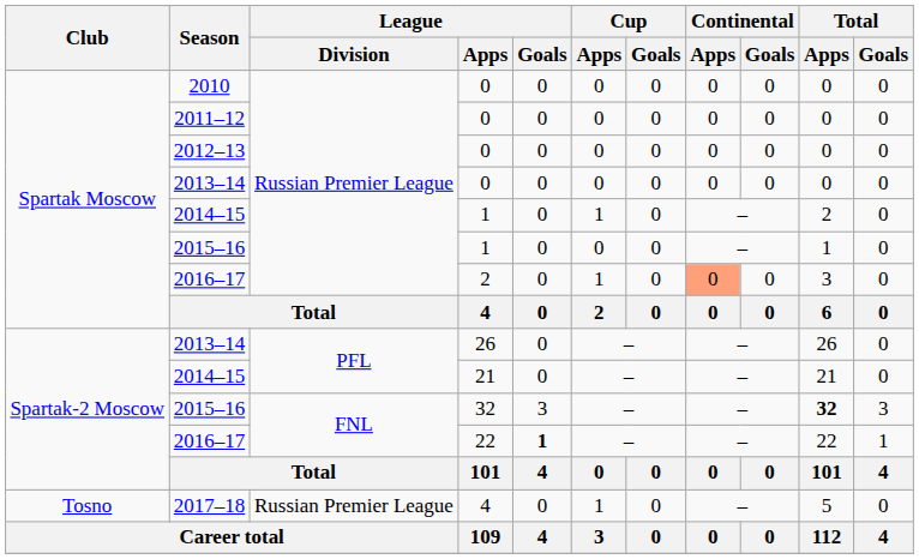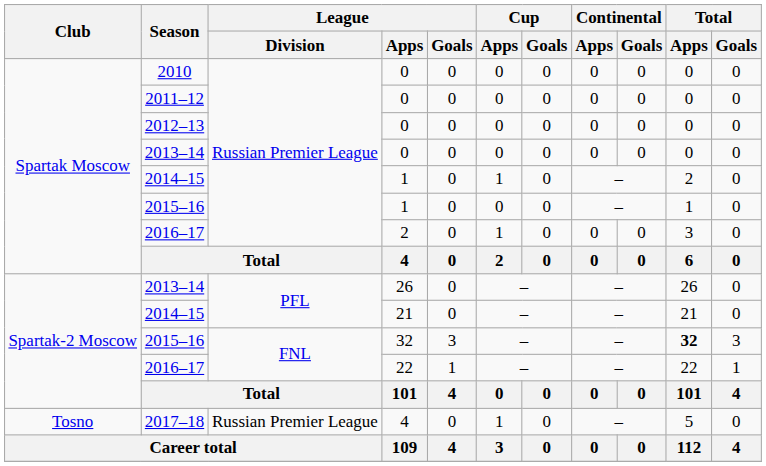2016–17 / 2 | Continental / Apps: lightsalmon background -> no background
2016–17 / 22 | League / Goals: bold -> normal
